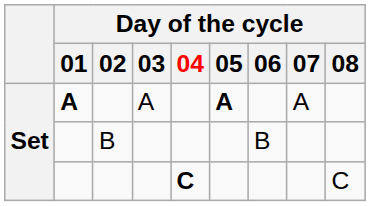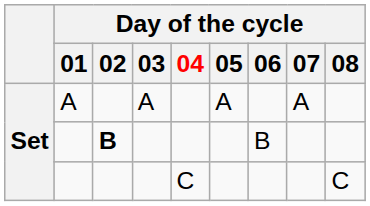row 3 | Day of the cycle / 01: bold -> normal
row 3 | Day of the cycle / 05: bold -> normal
row 4 | Day of the cycle / 02: normal -> bold
row 5 | Day of the cycle / 04: bold -> normal
